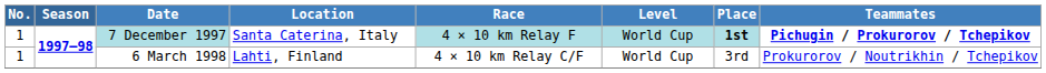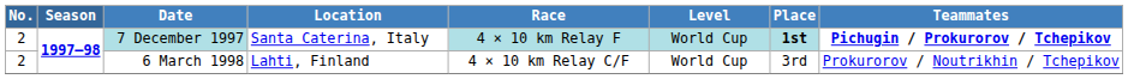7 December 1997 | No.: 1 -> 2
6 March 1998 | No.: 1 -> 2
